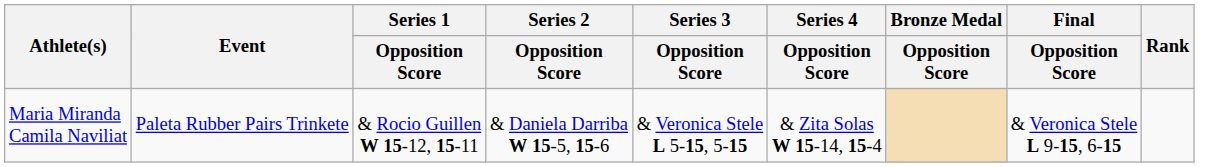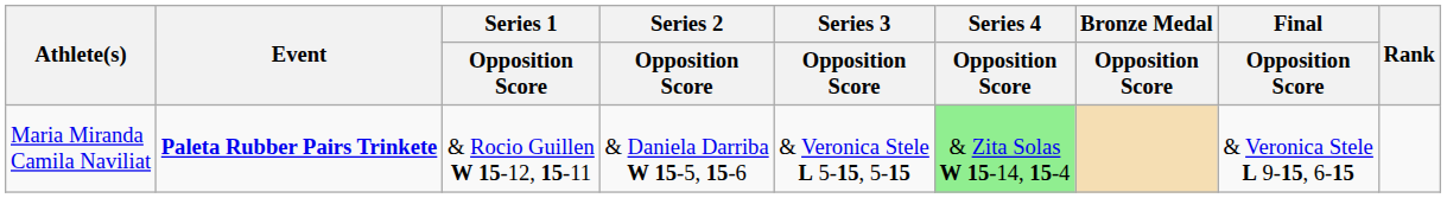Maria Miranda Camila Naviliat | Event: normal -> bold
Maria Miranda Camila Naviliat | Series 4 / Opposition Score: no background -> lightgreen background
